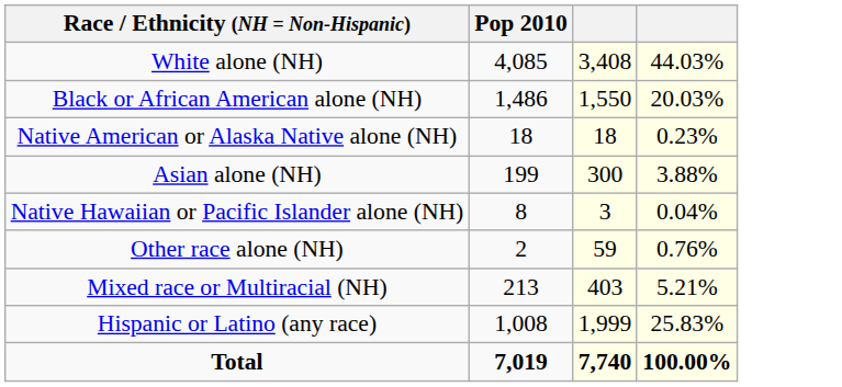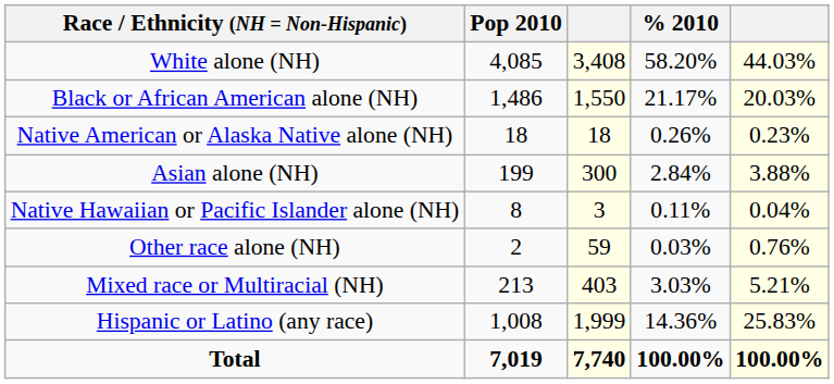+ column: % 2010 | 58.20% | 21.17% | 0.26% | 2.84% | 0.11% | 0.03% | 3.03% | 14.36% | 100.00%
